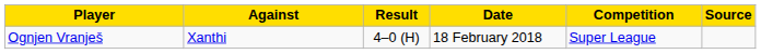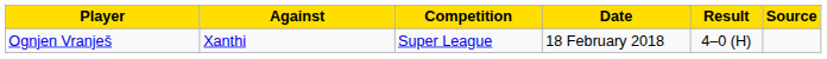columns swapped: Result <-> Competition
